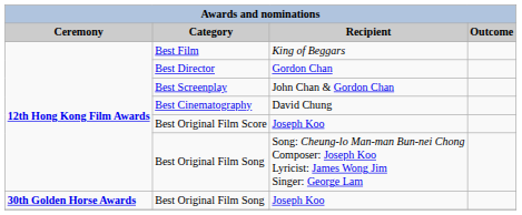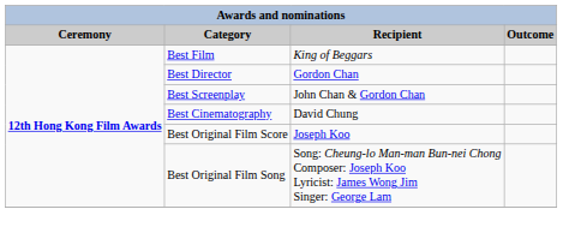- row: 30th Golden Horse Awards | Best Original Film Song | Joseph Koo
